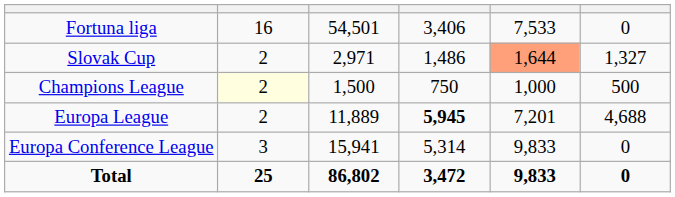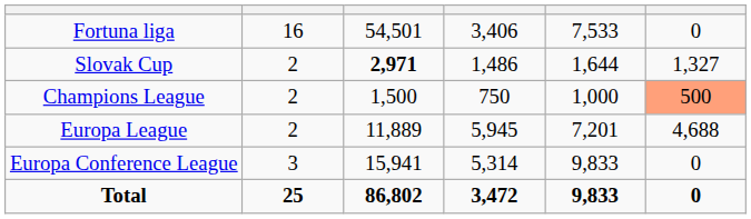Slovak Cup | column 3: normal -> bold
Slovak Cup | column 5: lightsalmon background -> no background
Champions League | column 2: lightyellow background -> no background
Champions League | column 6: no background -> lightsalmon background
Europa League | column 4: bold -> normal
